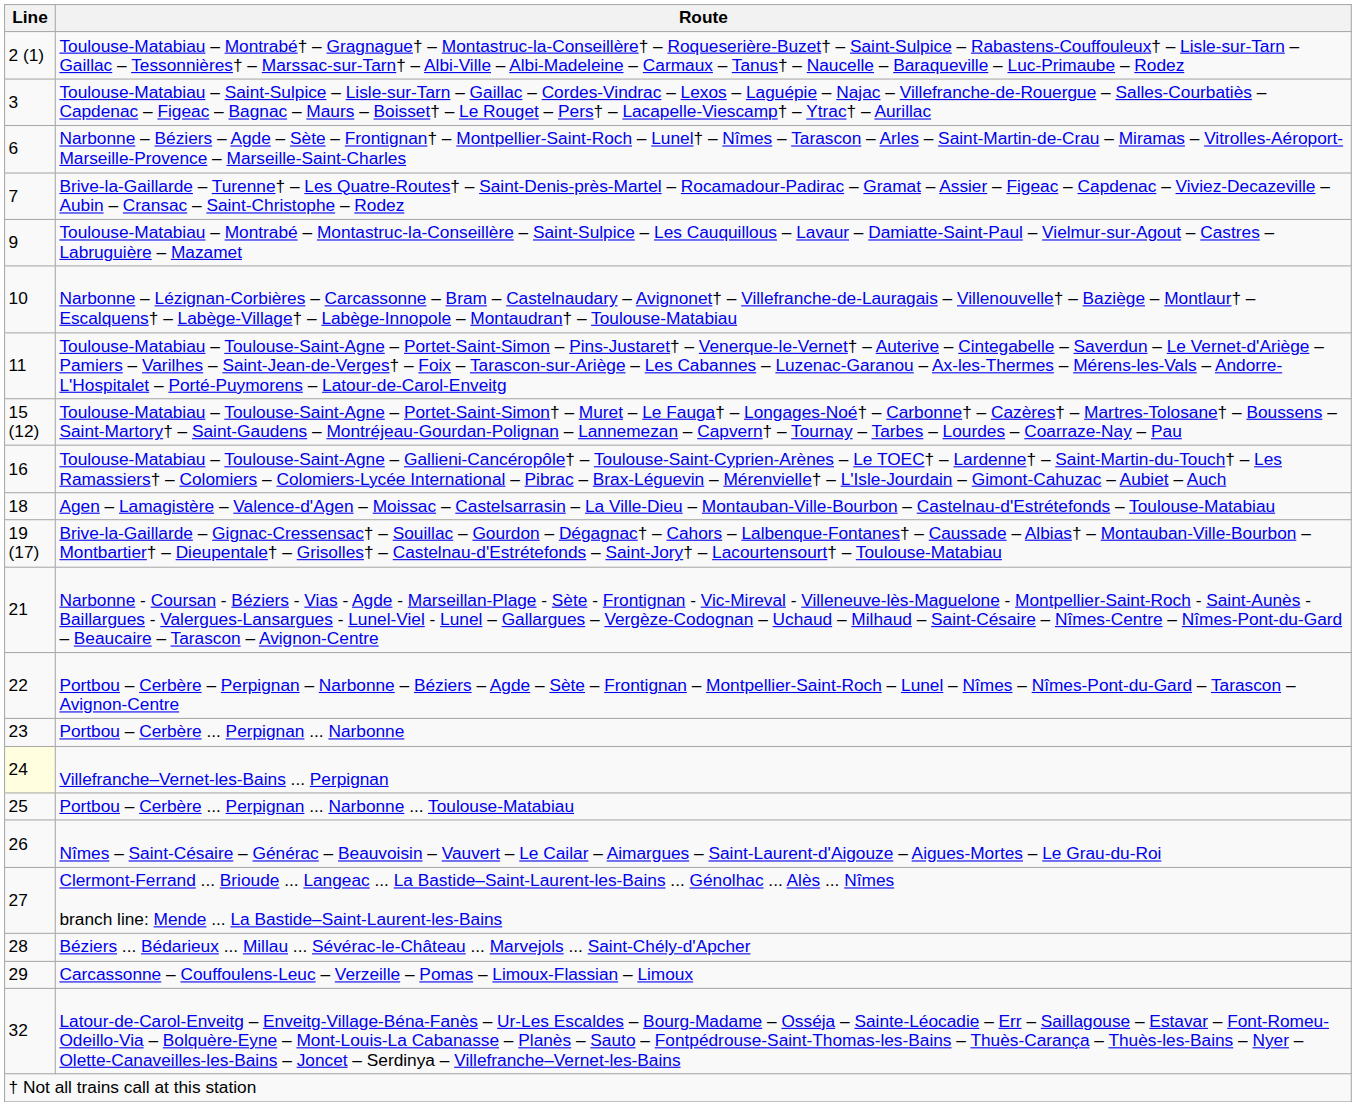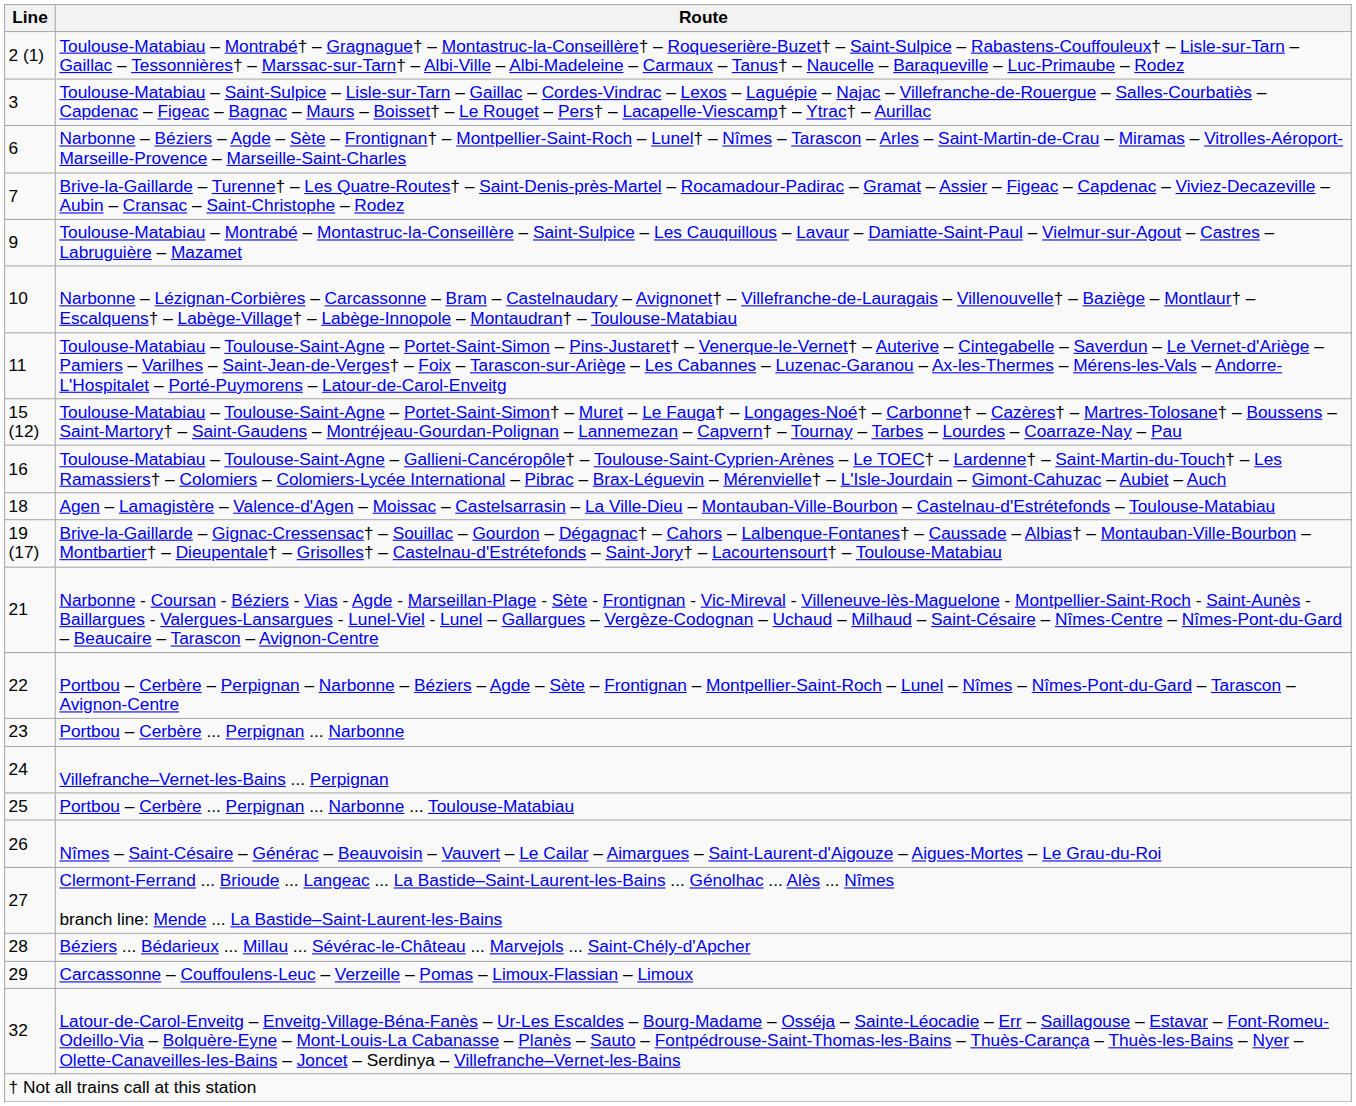Villefranche–Vernet-les-Bains ... Perpignan | Line: lightyellow background -> no background
